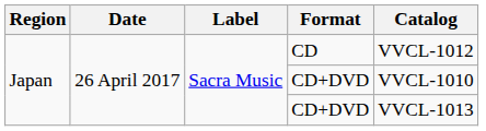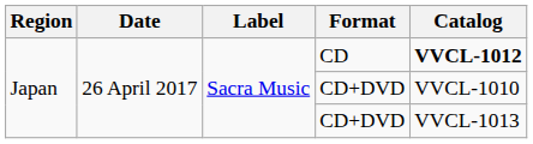CD | Catalog: normal -> bold
